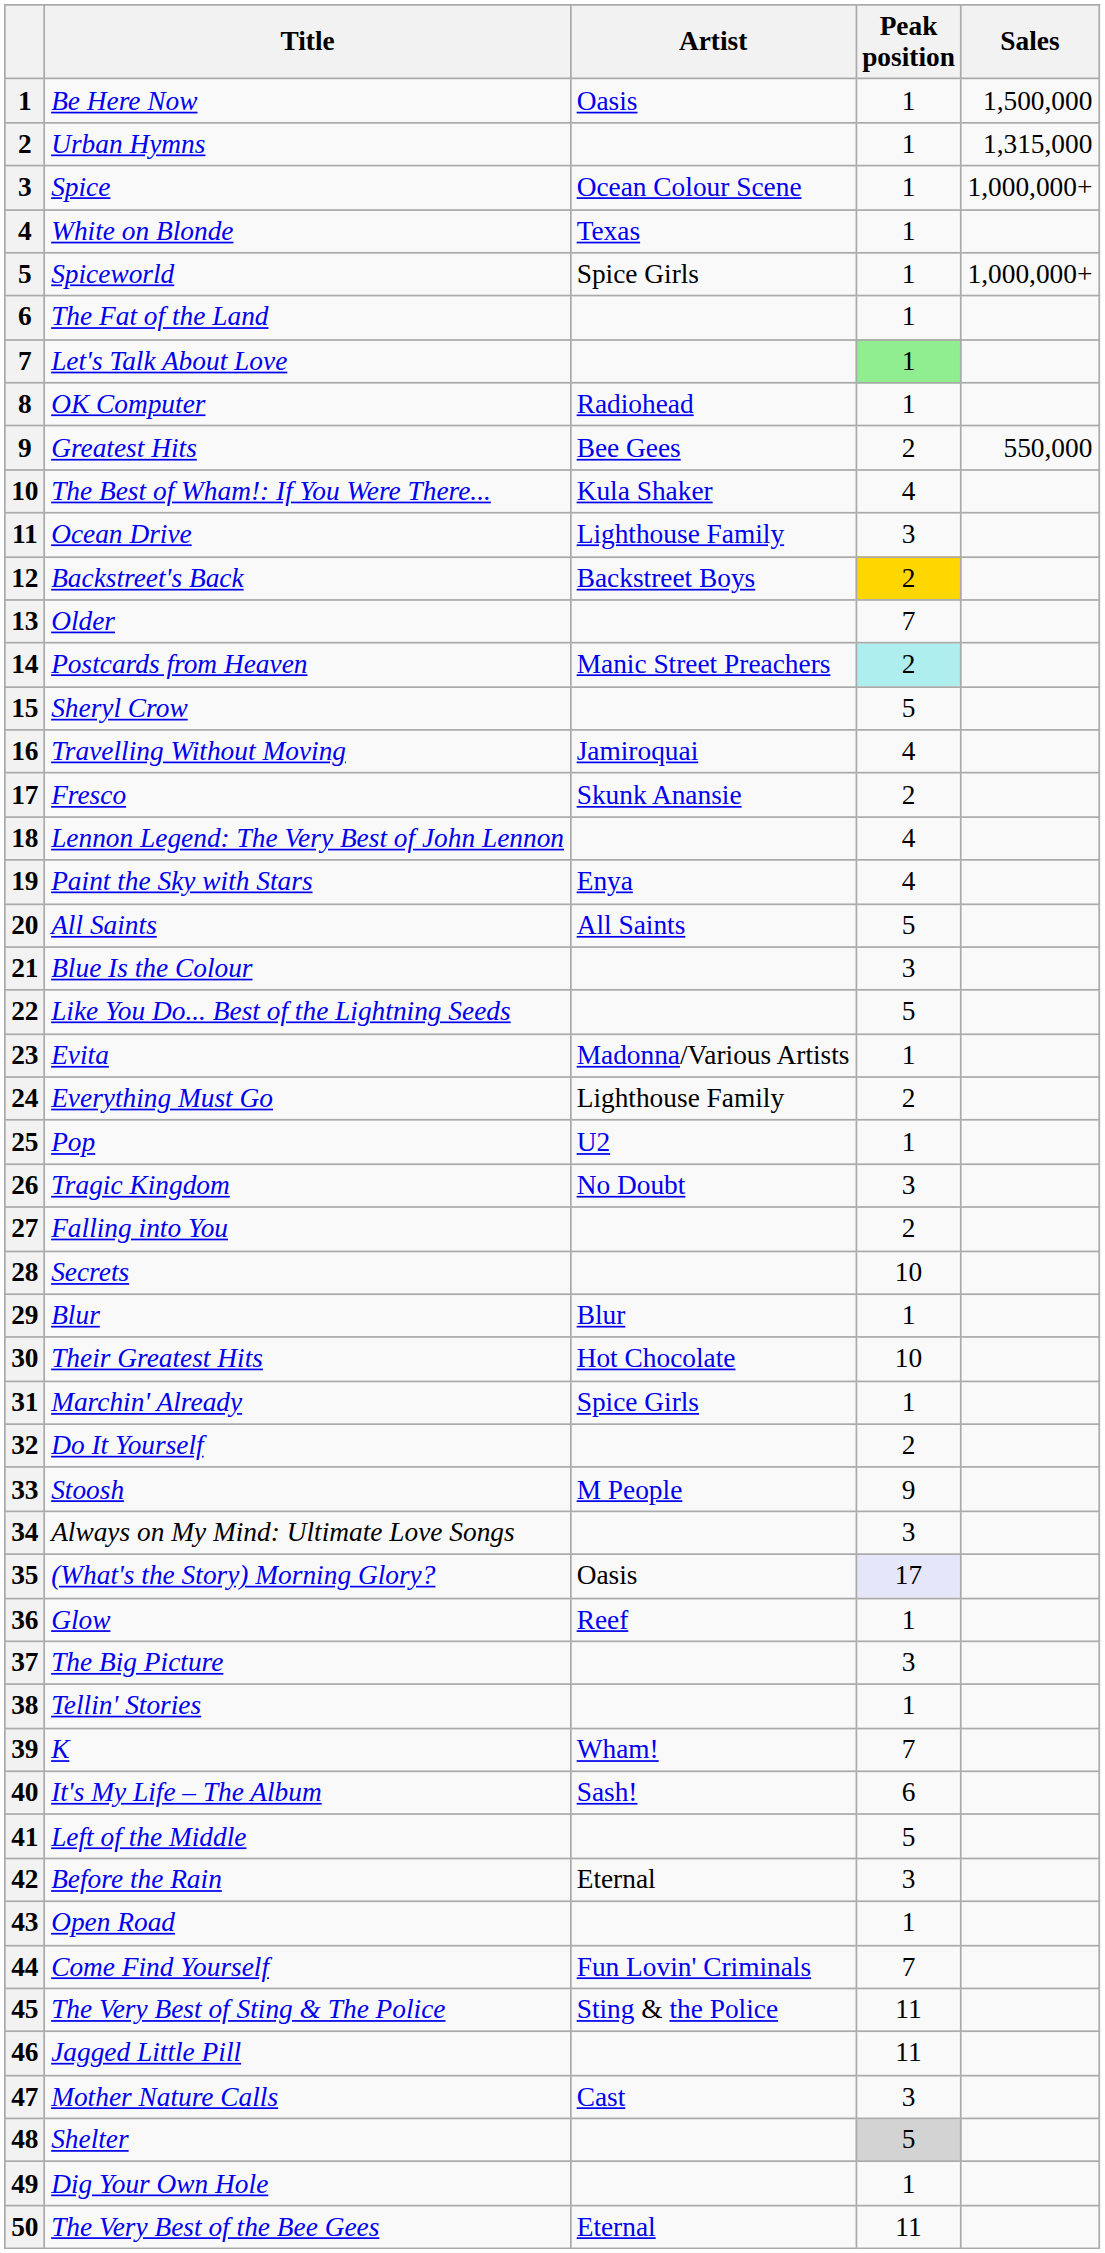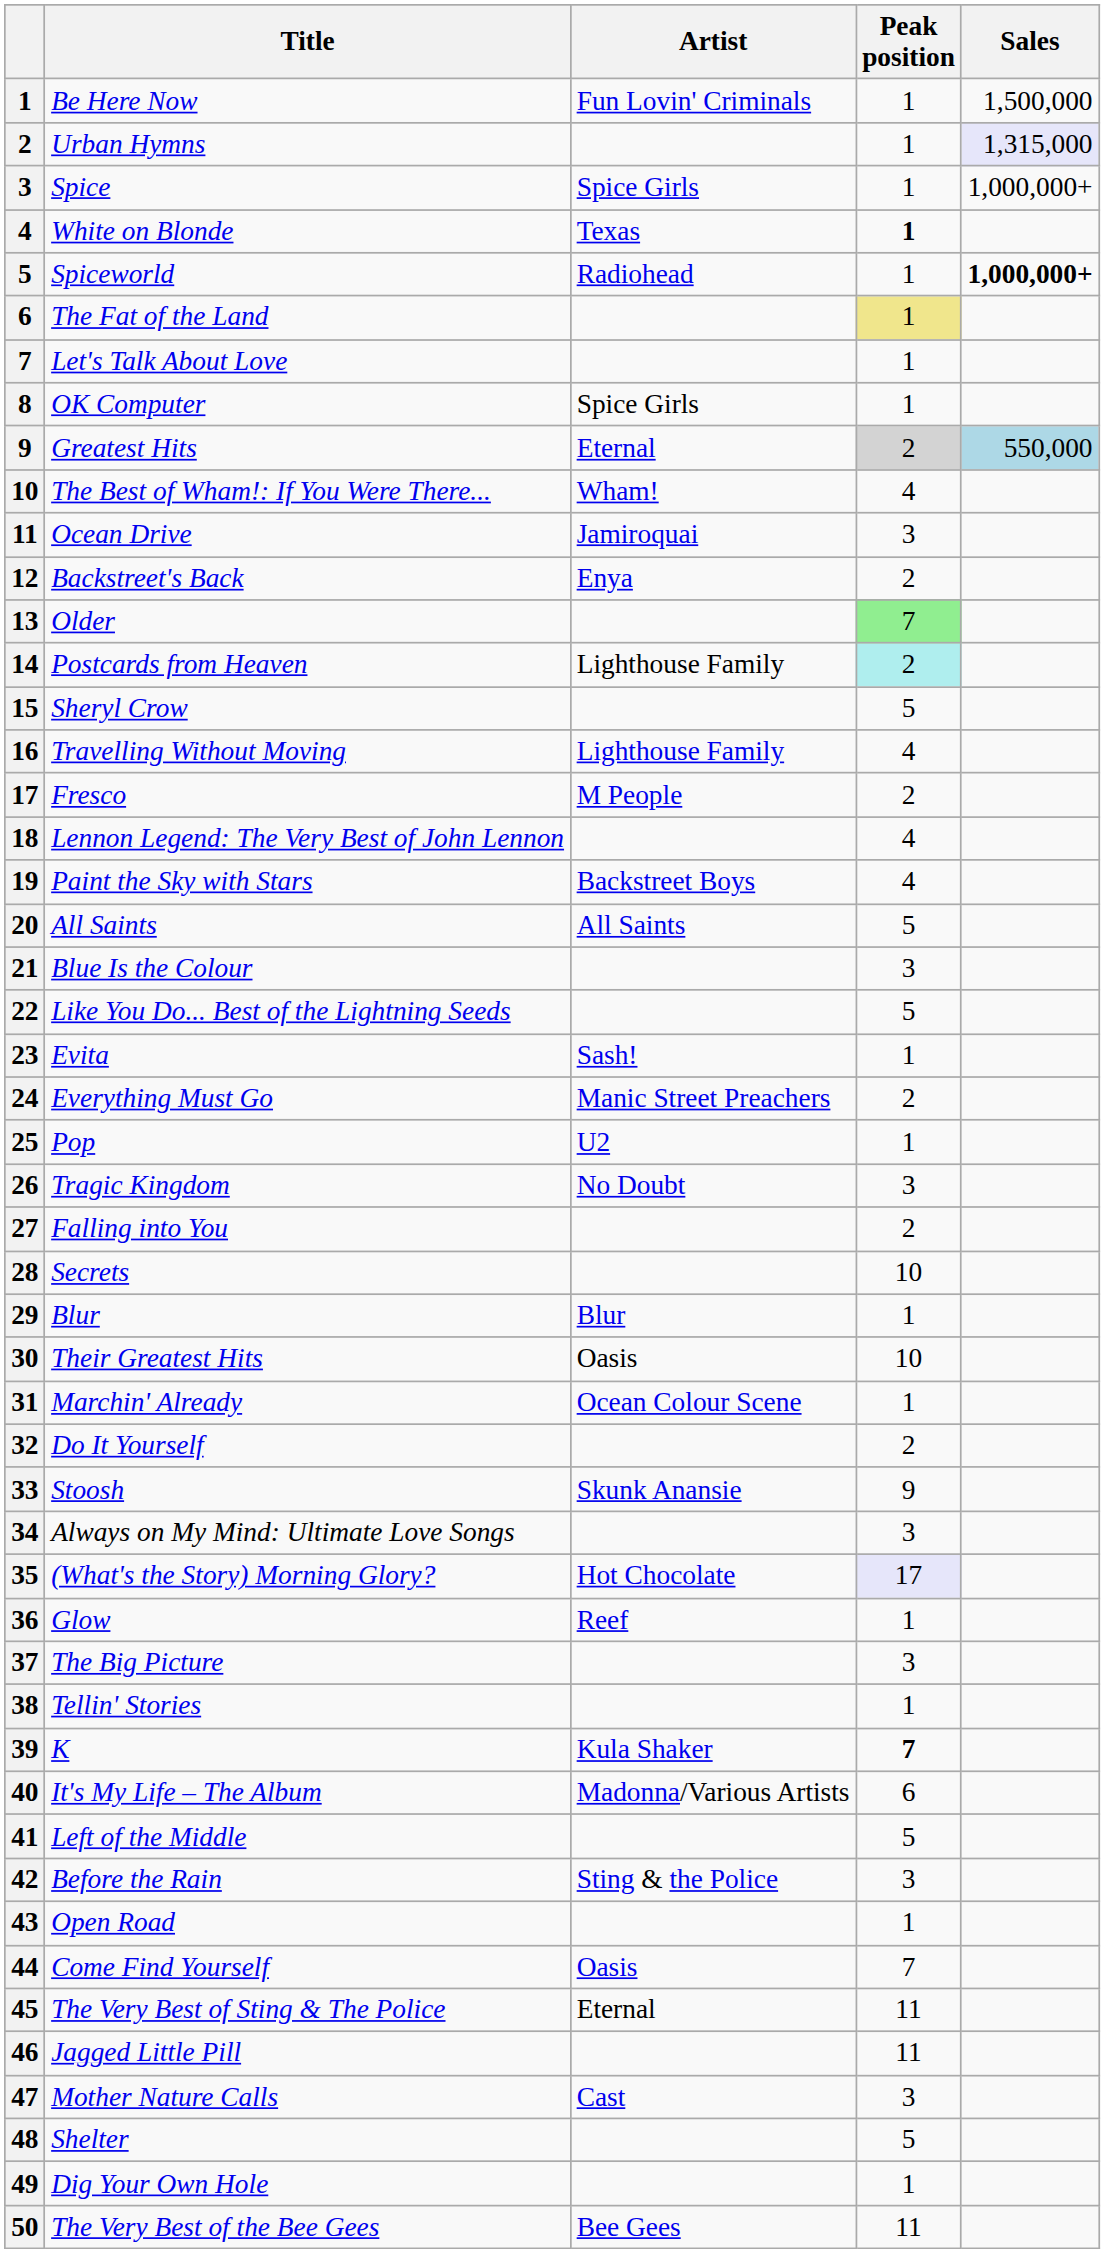Be Here Now | Artist: Oasis -> Fun Lovin' Criminals
Urban Hymns | Sales: no background -> lavender background
Spice | Artist: Ocean Colour Scene -> Spice Girls
White on Blonde | Peak position: normal -> bold
Spiceworld | Artist: Spice Girls -> Radiohead
Spiceworld | Sales: normal -> bold
The Fat of the Land | Peak position: no background -> khaki background
Let's Talk About Love | Peak position: lightgreen background -> no background
OK Computer | Artist: Radiohead -> Spice Girls
Greatest Hits | Artist: Bee Gees -> Eternal
Greatest Hits | Peak position: no background -> lightgrey background
Greatest Hits | Sales: no background -> lightblue background
The Best of Wham!: If You Were There... | Artist: Kula Shaker -> Wham!
Ocean Drive | Artist: Lighthouse Family -> Jamiroquai
Backstreet's Back | Artist: Backstreet Boys -> Enya
Backstreet's Back | Peak position: gold background -> no background
Older | Peak position: no background -> lightgreen background
Postcards from Heaven | Artist: Manic Street Preachers -> Lighthouse Family
Travelling Without Moving | Artist: Jamiroquai -> Lighthouse Family
Fresco | Artist: Skunk Anansie -> M People
Paint the Sky with Stars | Artist: Enya -> Backstreet Boys
Evita | Artist: Madonna/Various Artists -> Sash!
Everything Must Go | Artist: Lighthouse Family -> Manic Street Preachers
Their Greatest Hits | Artist: Hot Chocolate -> Oasis
Marchin' Already | Artist: Spice Girls -> Ocean Colour Scene
Stoosh | Artist: M People -> Skunk Anansie
(What's the Story) Morning Glory? | Artist: Oasis -> Hot Chocolate
K | Artist: Wham! -> Kula Shaker
K | Peak position: normal -> bold
It's My Life – The Album | Artist: Sash! -> Madonna/Various Artists
Before the Rain | Artist: Eternal -> Sting & the Police
Come Find Yourself | Artist: Fun Lovin' Criminals -> Oasis
The Very Best of Sting & The Police | Artist: Sting & the Police -> Eternal
Shelter | Peak position: lightgrey background -> no background
The Very Best of the Bee Gees | Artist: Eternal -> Bee Gees
